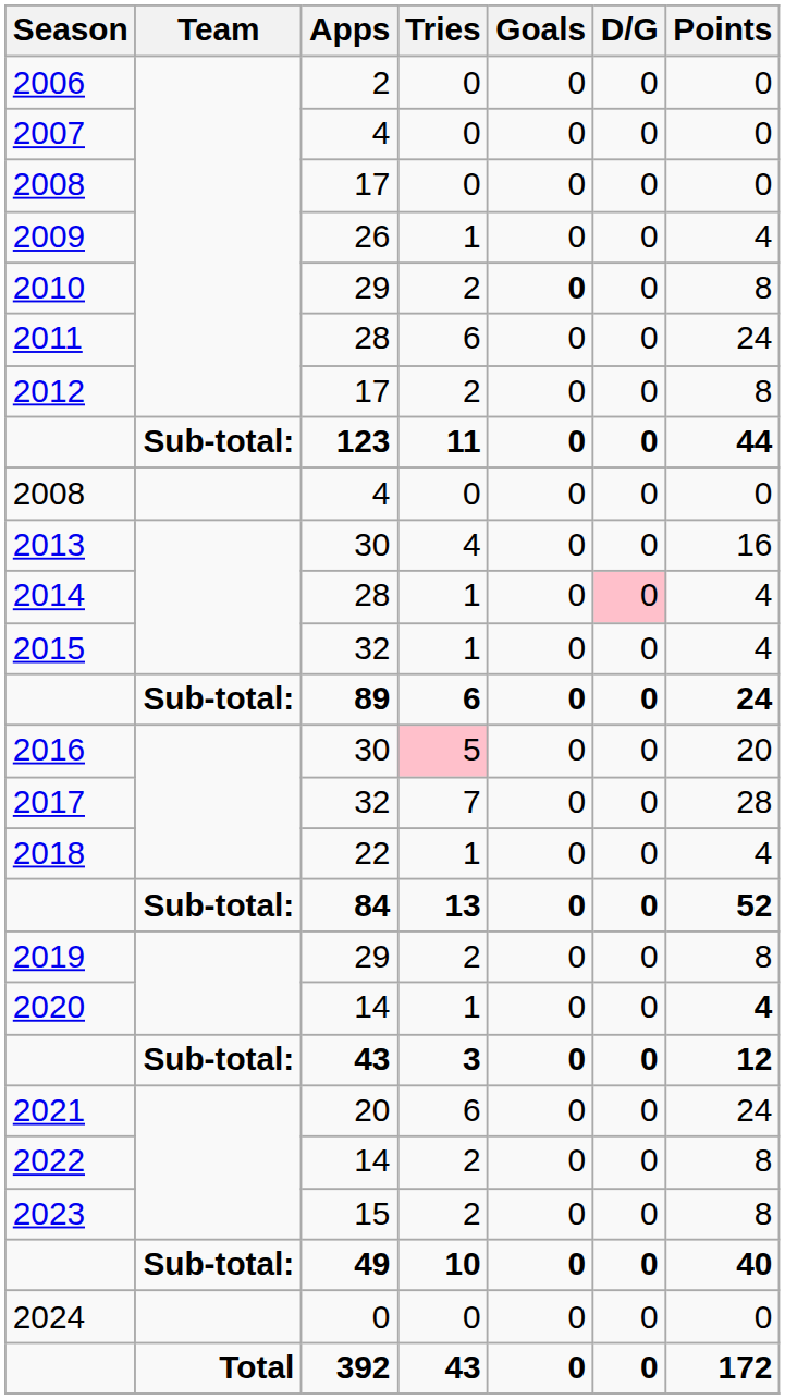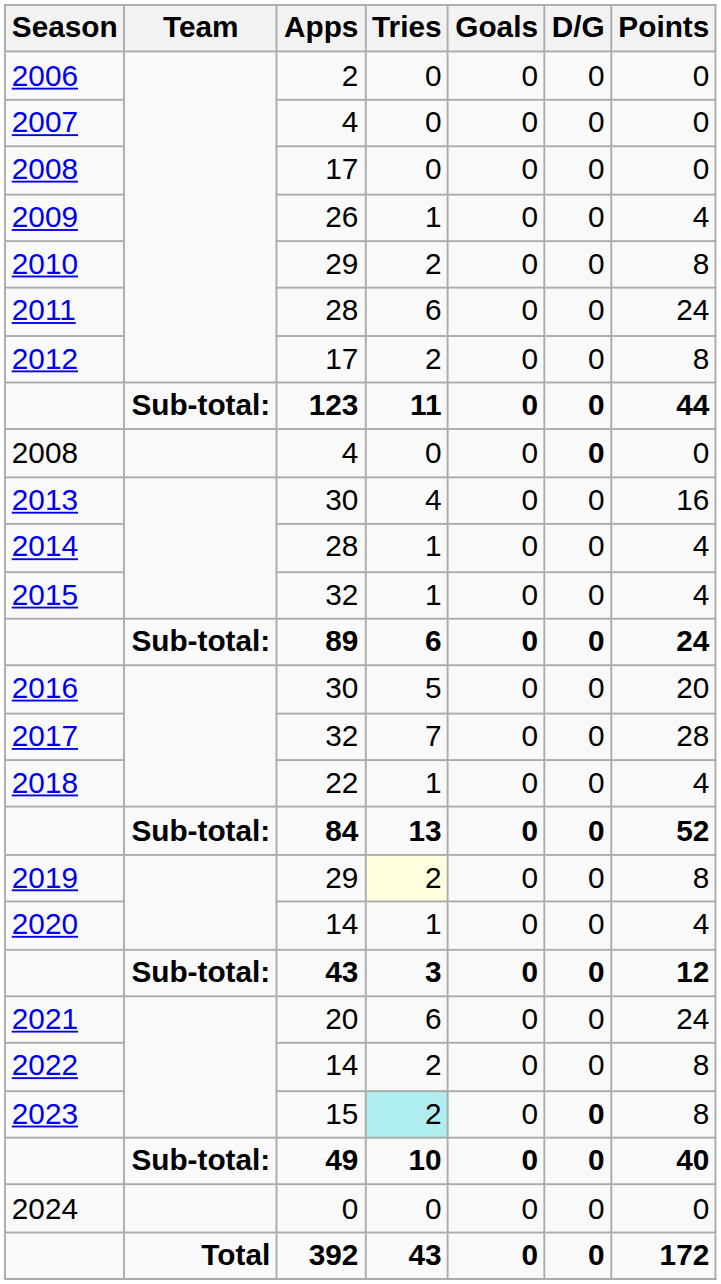2010 | Goals: bold -> normal
2008 / 4 | D/G: normal -> bold
2014 | D/G: pink background -> no background
2016 | Tries: pink background -> no background
2019 | Tries: no background -> lightyellow background
2020 | Points: bold -> normal
2023 | Tries: no background -> paleturquoise background
2023 | D/G: normal -> bold
